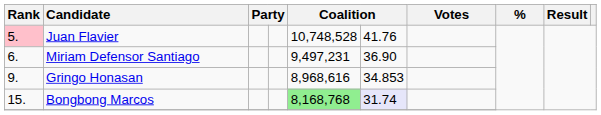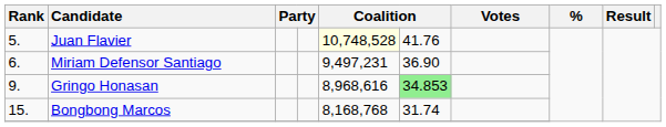Juan Flavier | Rank: pink background -> no background
Juan Flavier | column 5: no background -> lightyellow background
Gringo Honasan | column 6: no background -> lightgreen background
Bongbong Marcos | column 5: lightgreen background -> no background
Bongbong Marcos | column 6: lavender background -> no background
